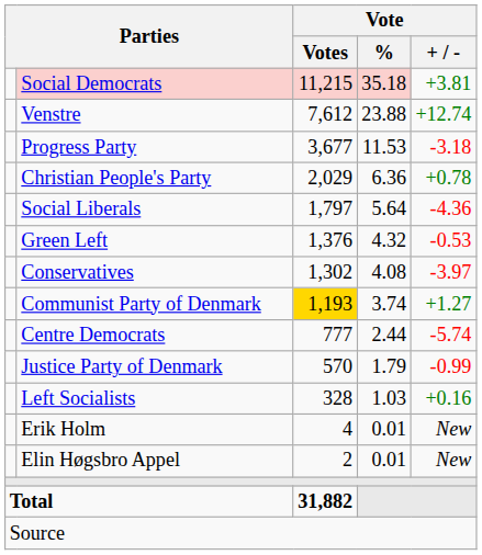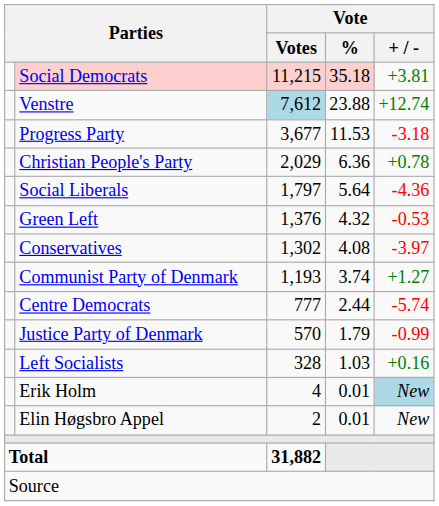Venstre | Vote / Votes: no background -> lightblue background
Communist Party of Denmark | Vote / Votes: gold background -> no background
Erik Holm | Vote / + / -: no background -> lightblue background
